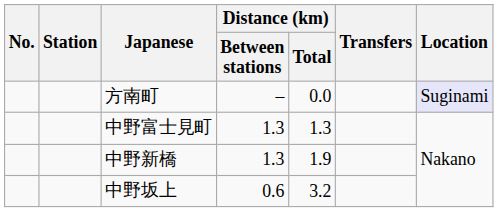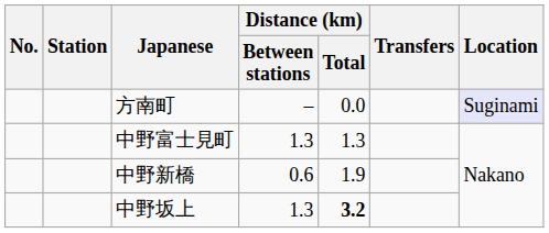中野新橋 | Distance (km) / Between stations: 1.3 -> 0.6
中野坂上 | Distance (km) / Between stations: 0.6 -> 1.3
中野坂上 | Distance (km) / Total: normal -> bold
